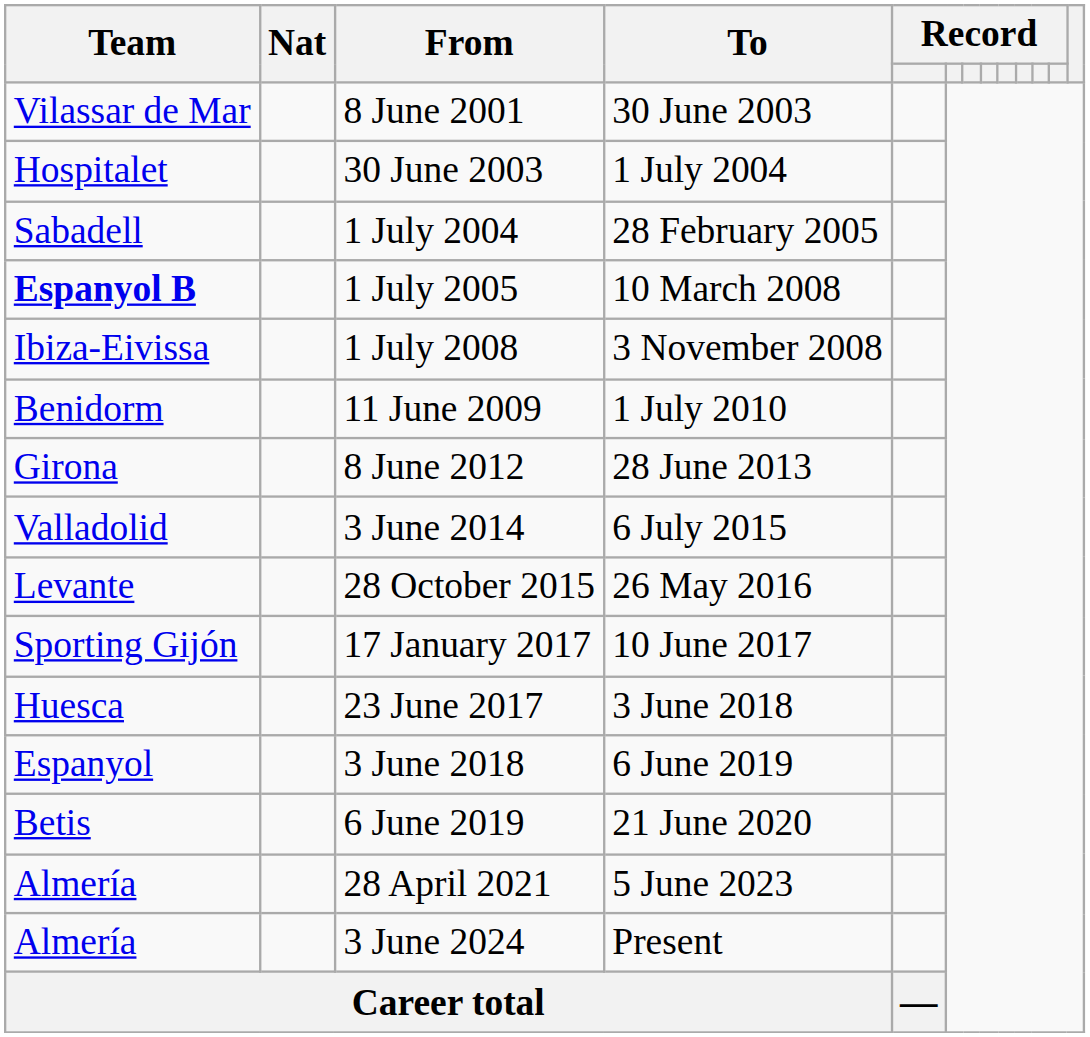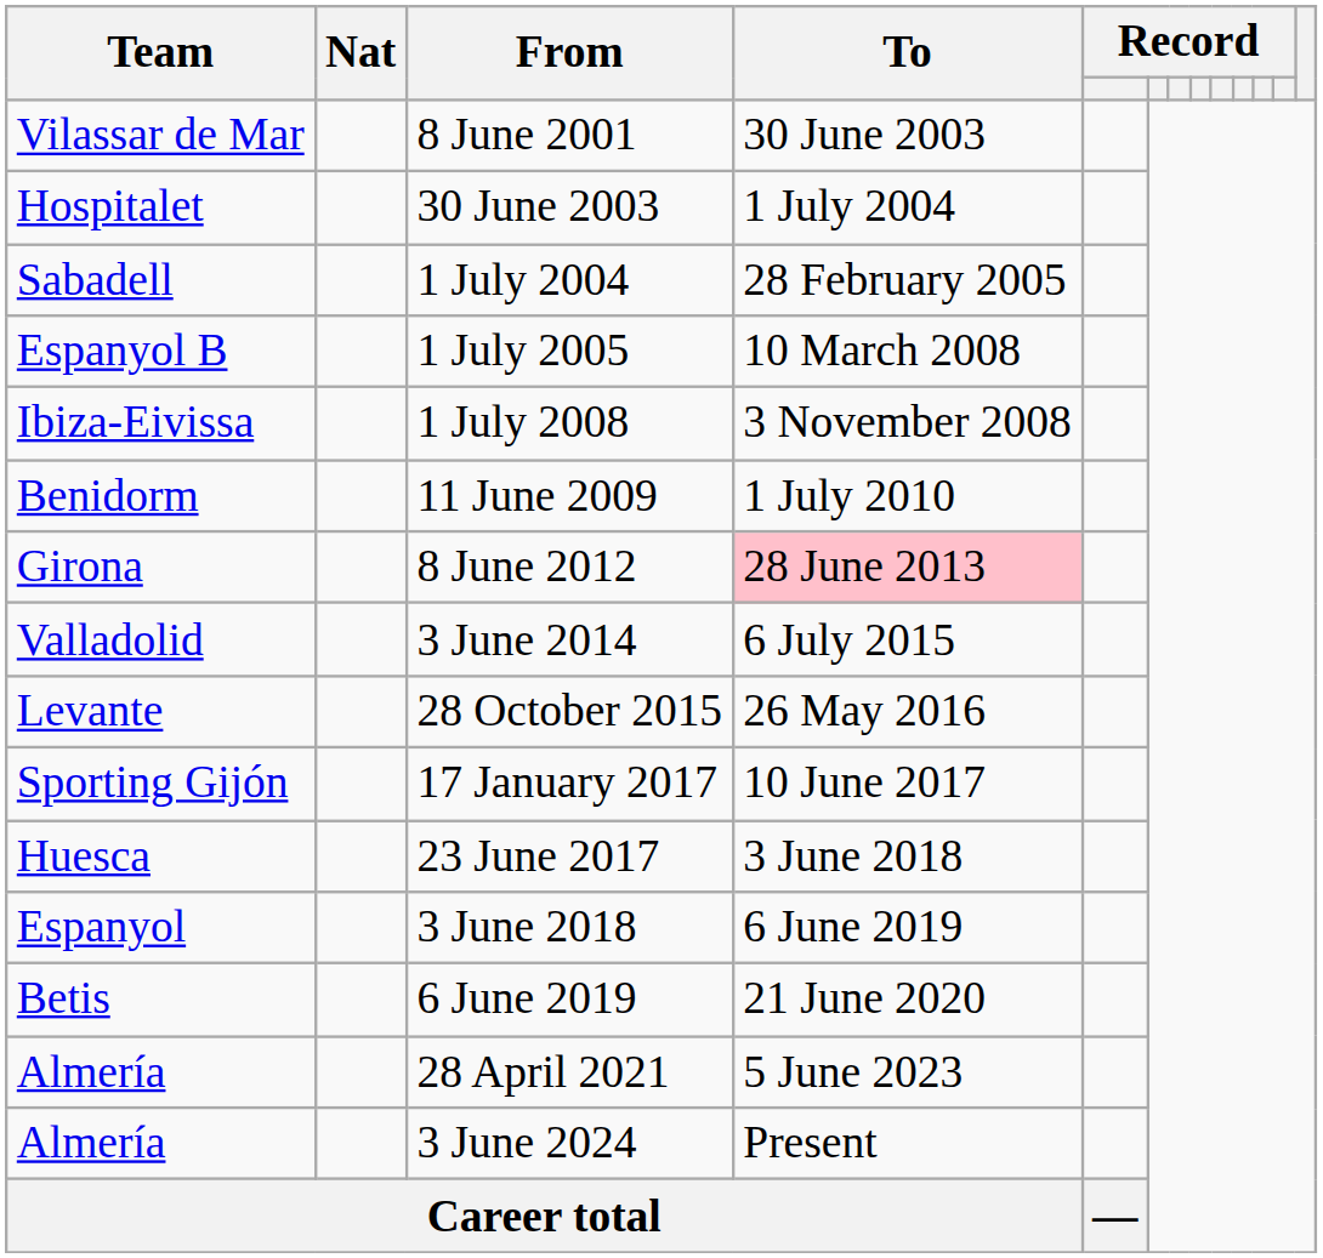1 July 2005 | Team: bold -> normal
8 June 2012 | To: no background -> pink background
